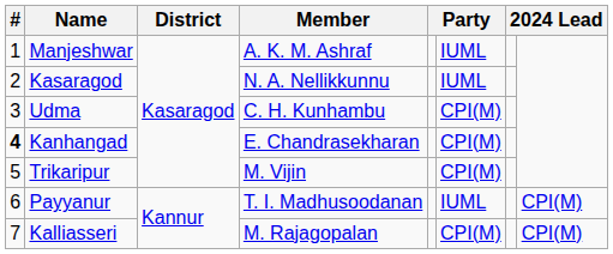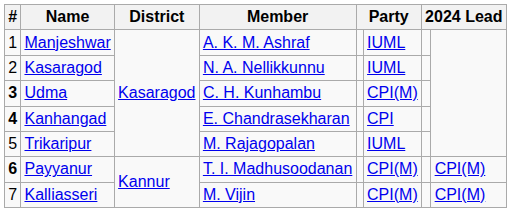Udma | #: normal -> bold
Kanhangad | column 6: CPI(M) -> CPI
Trikaripur | Member: M. Vijin -> M. Rajagopalan
Trikaripur | column 6: CPI(M) -> IUML
Payyanur | #: normal -> bold
Payyanur | column 6: IUML -> CPI(M)
Kalliasseri | Member: M. Rajagopalan -> M. Vijin
